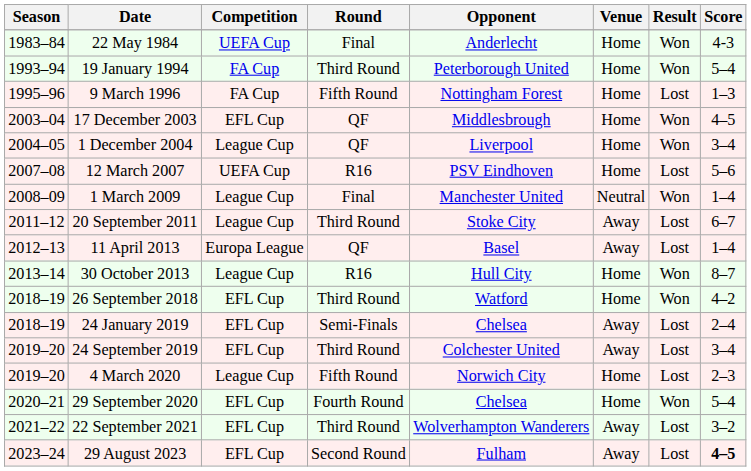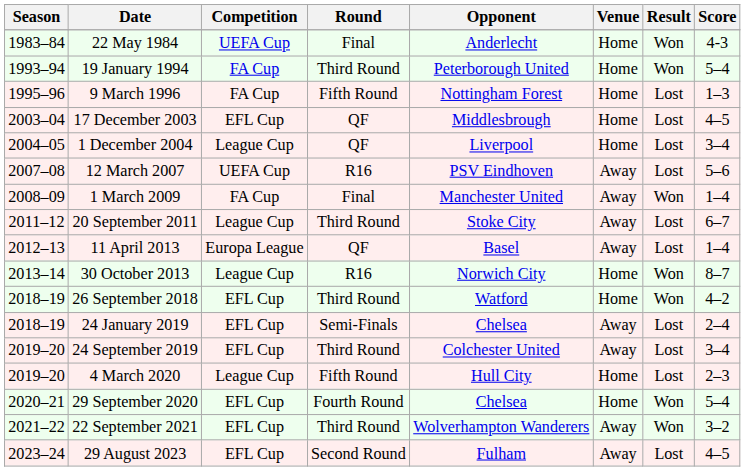17 December 2003 | Result: Won -> Lost
1 December 2004 | Result: Won -> Lost
12 March 2007 | Venue: Home -> Away
1 March 2009 | Competition: League Cup -> FA Cup
1 March 2009 | Venue: Neutral -> Away
30 October 2013 | Opponent: Hull City -> Norwich City
4 March 2020 | Opponent: Norwich City -> Hull City
22 September 2021 | Result: Lost -> Won
29 August 2023 | Score: bold -> normal
